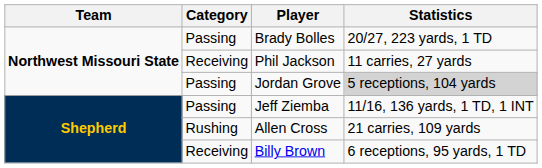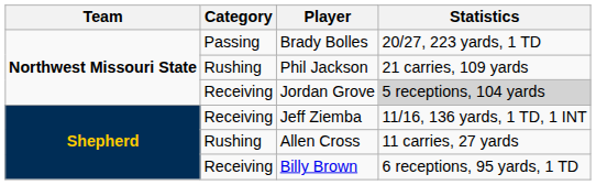Phil Jackson | Category: Receiving -> Rushing
Phil Jackson | Statistics: 11 carries, 27 yards -> 21 carries, 109 yards
Jordan Grove | Category: Passing -> Receiving
Jeff Ziemba | Category: Passing -> Receiving
Allen Cross | Statistics: 21 carries, 109 yards -> 11 carries, 27 yards
